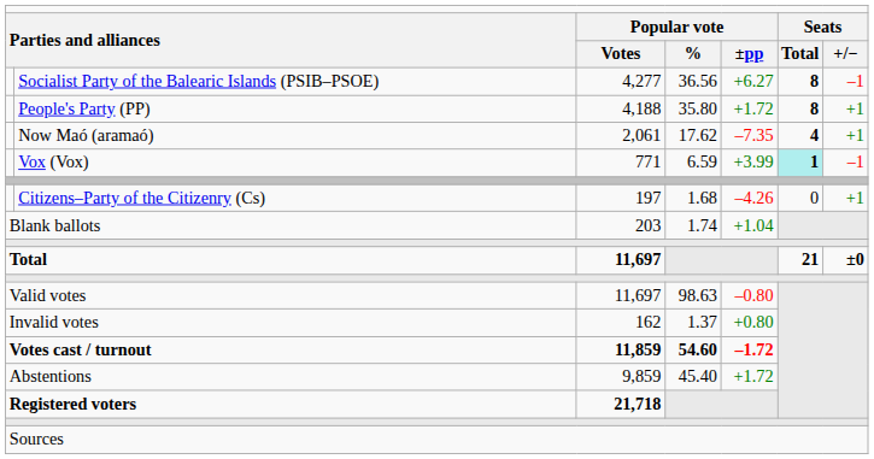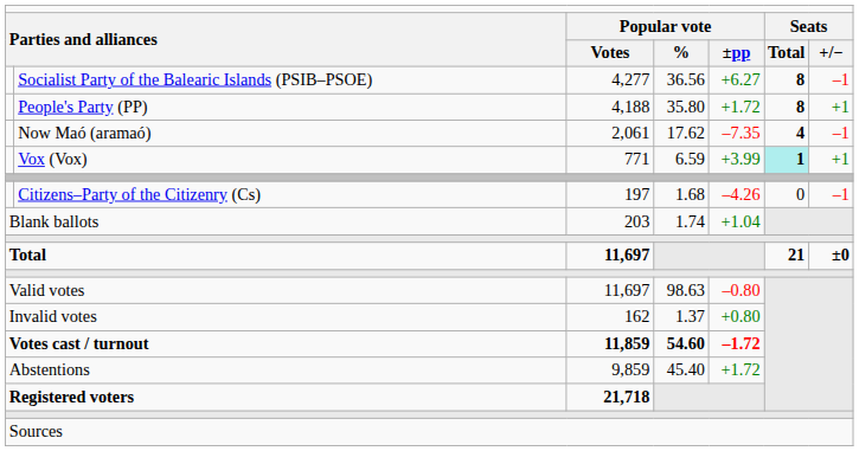Now Maó (aramaó) | column 7: +1 -> –1
Vox (Vox) | column 7: –1 -> +1
Citizens–Party of the Citizenry (Cs) | column 7: +1 -> –1
